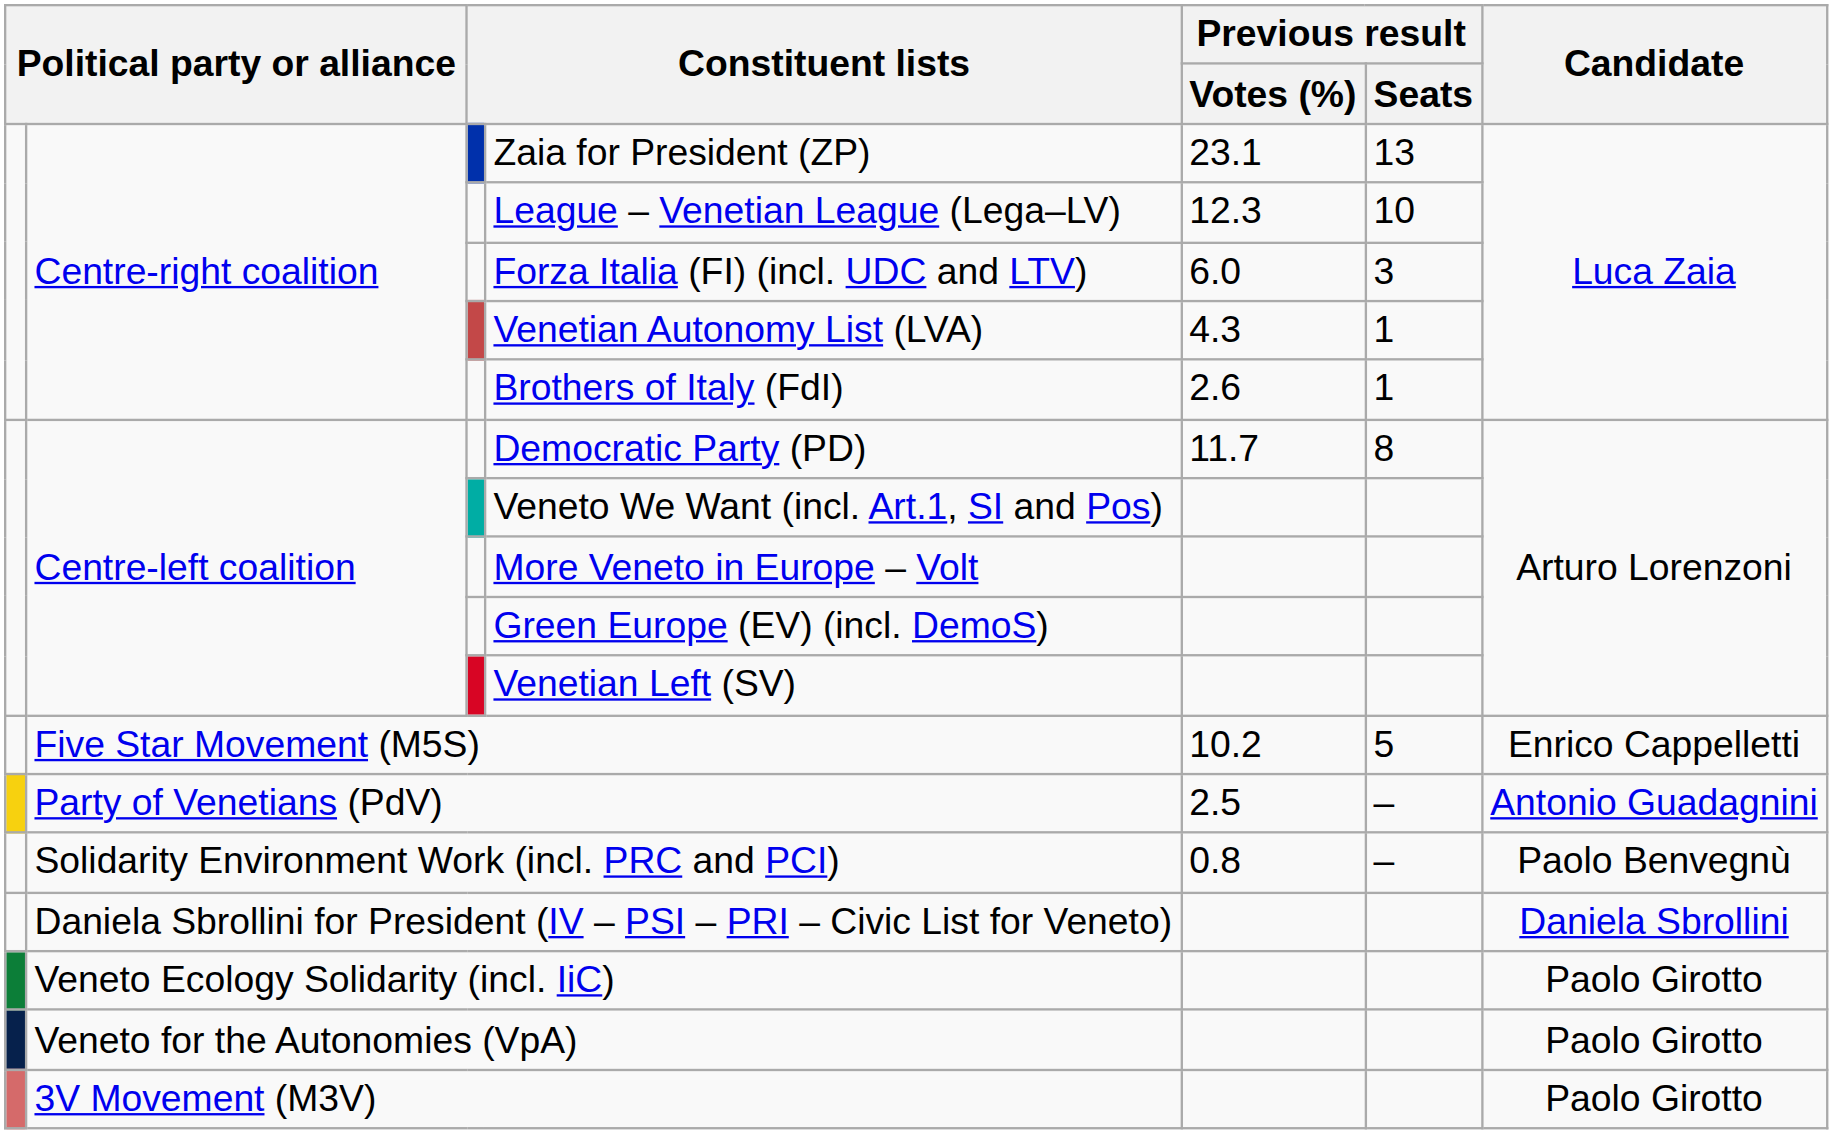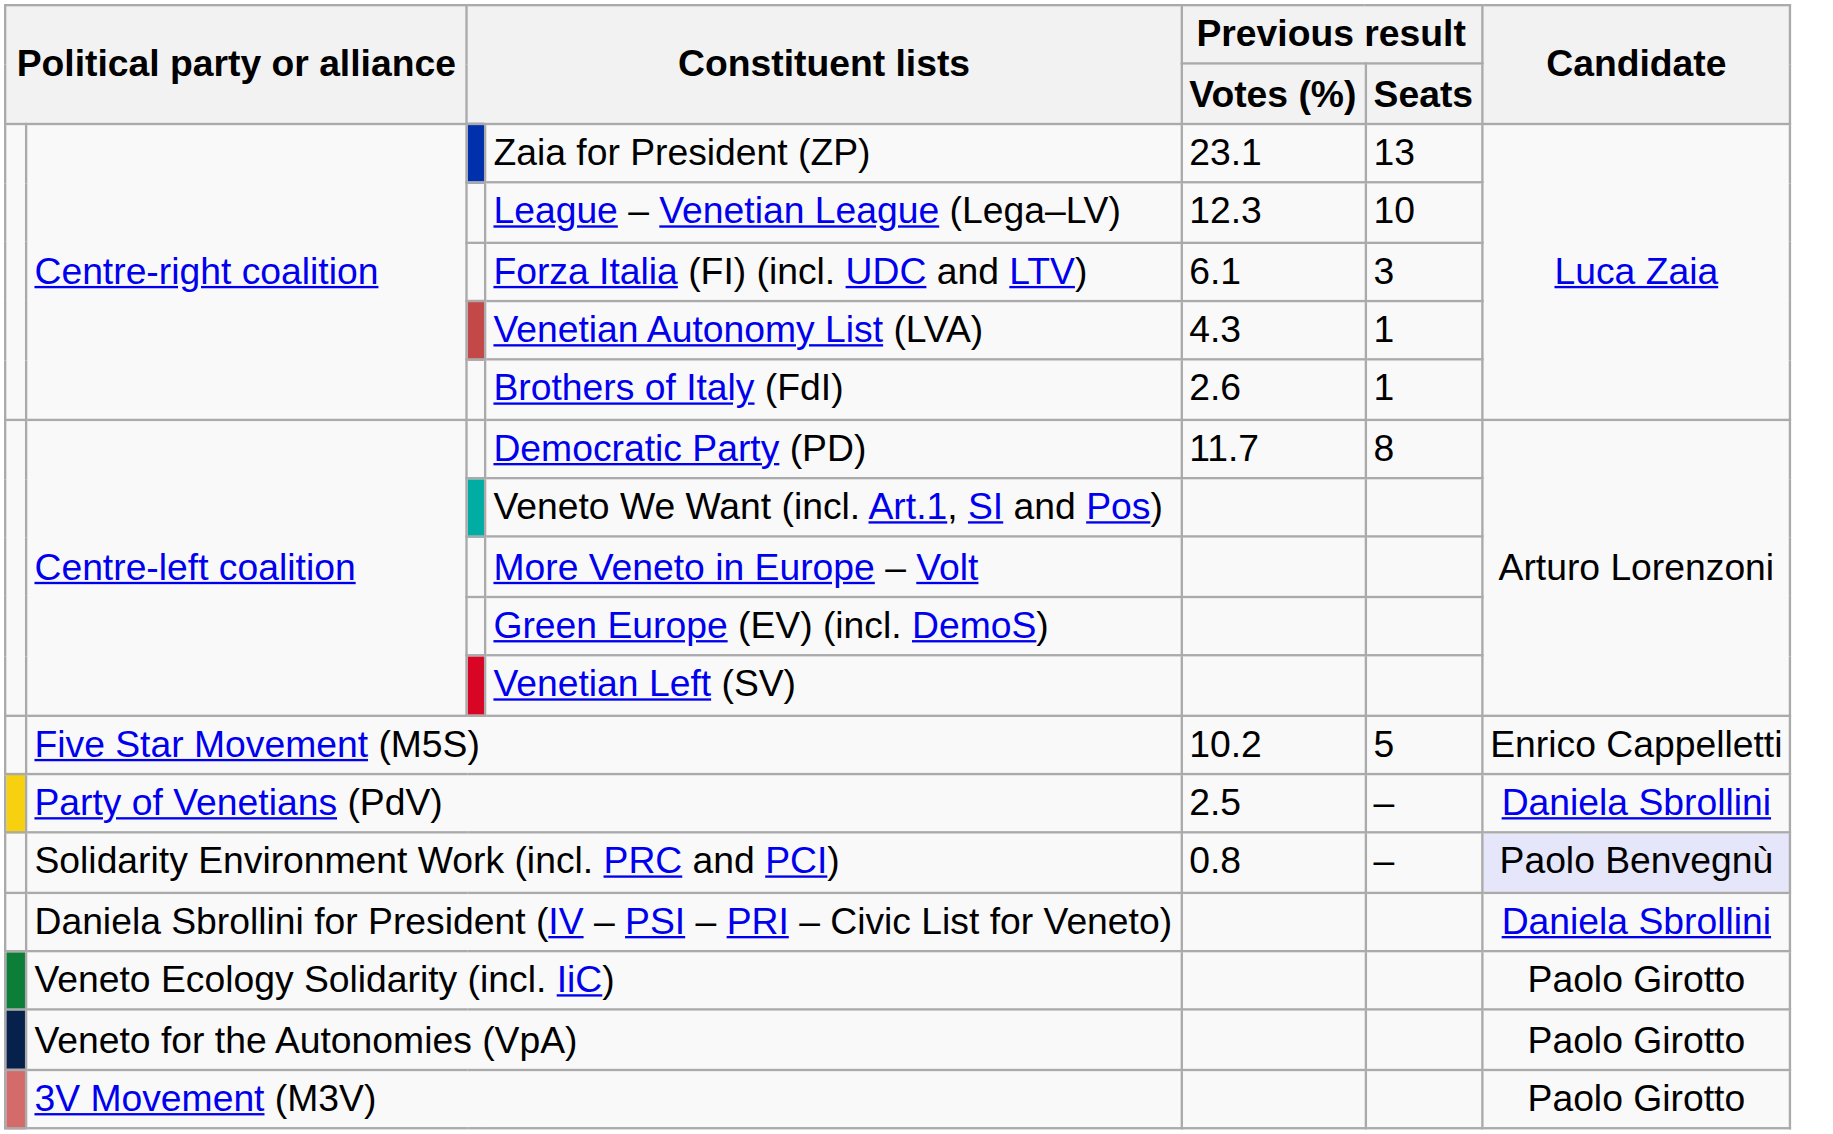Forza Italia (FI) (incl. UDC and LTV) | Previous result / Votes (%): 6.0 -> 6.1
Party of Venetians (PdV) | Candidate: Antonio Guadagnini -> Daniela Sbrollini
Solidarity Environment Work (incl. PRC and PCI) | Candidate: no background -> lavender background
